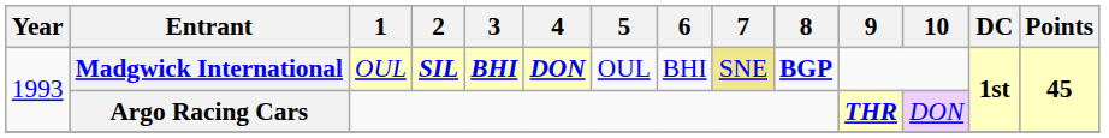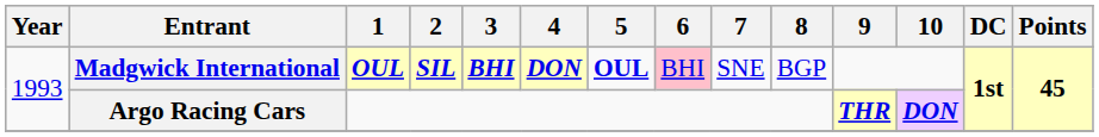Madgwick International | 1: normal -> bold
Madgwick International | 5: normal -> bold
Madgwick International | 6: no background -> pink background
Madgwick International | 7: khaki background -> no background
Madgwick International | 8: bold -> normal
Argo Racing Cars | 10: normal -> bold
